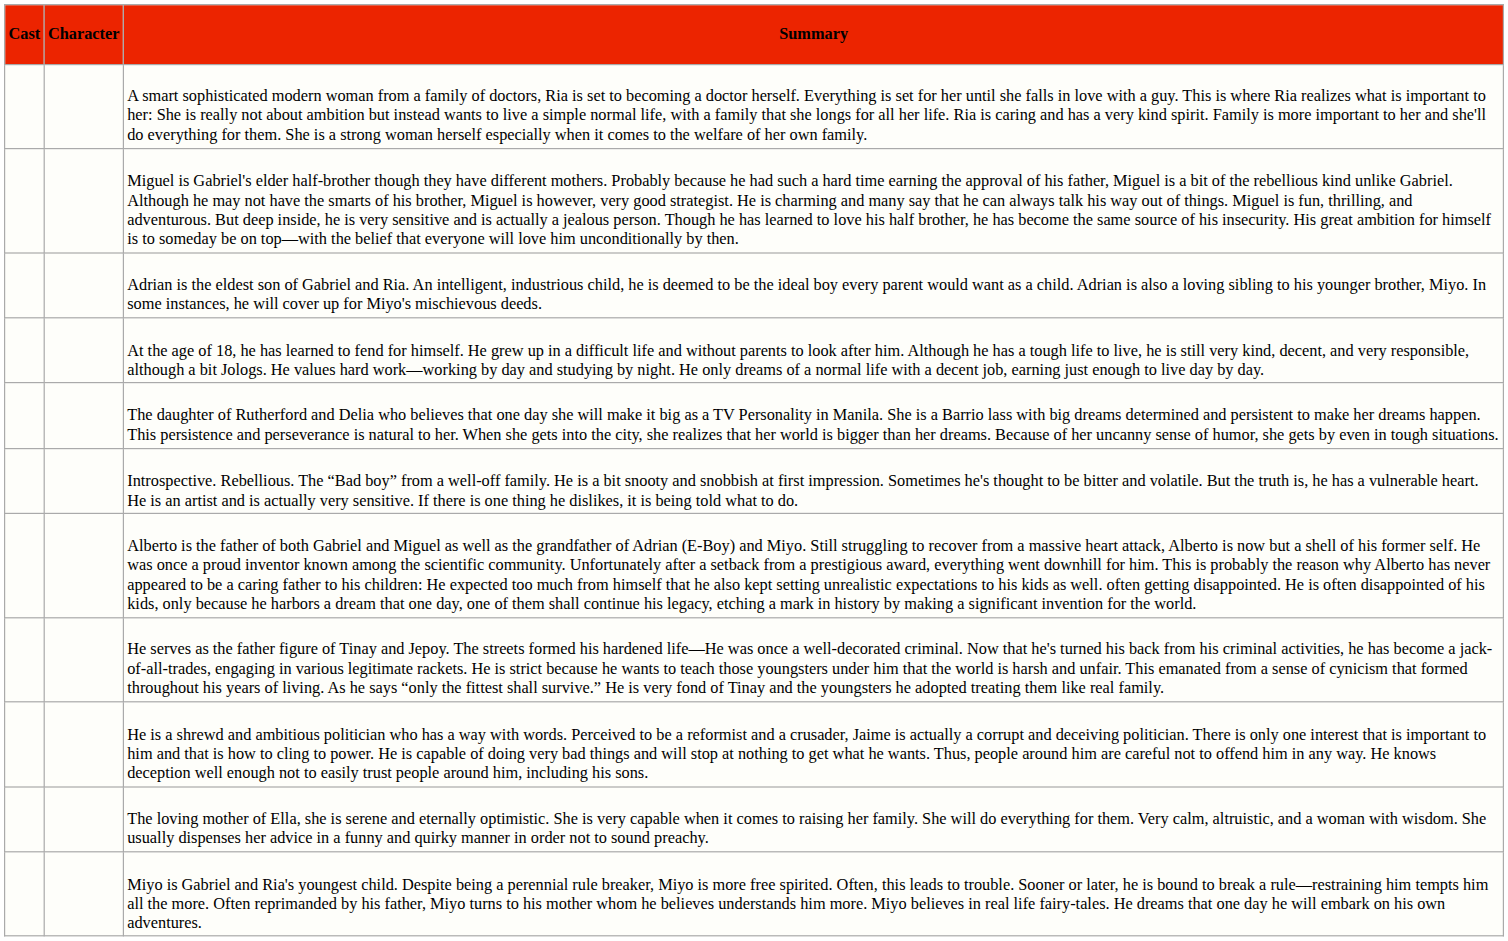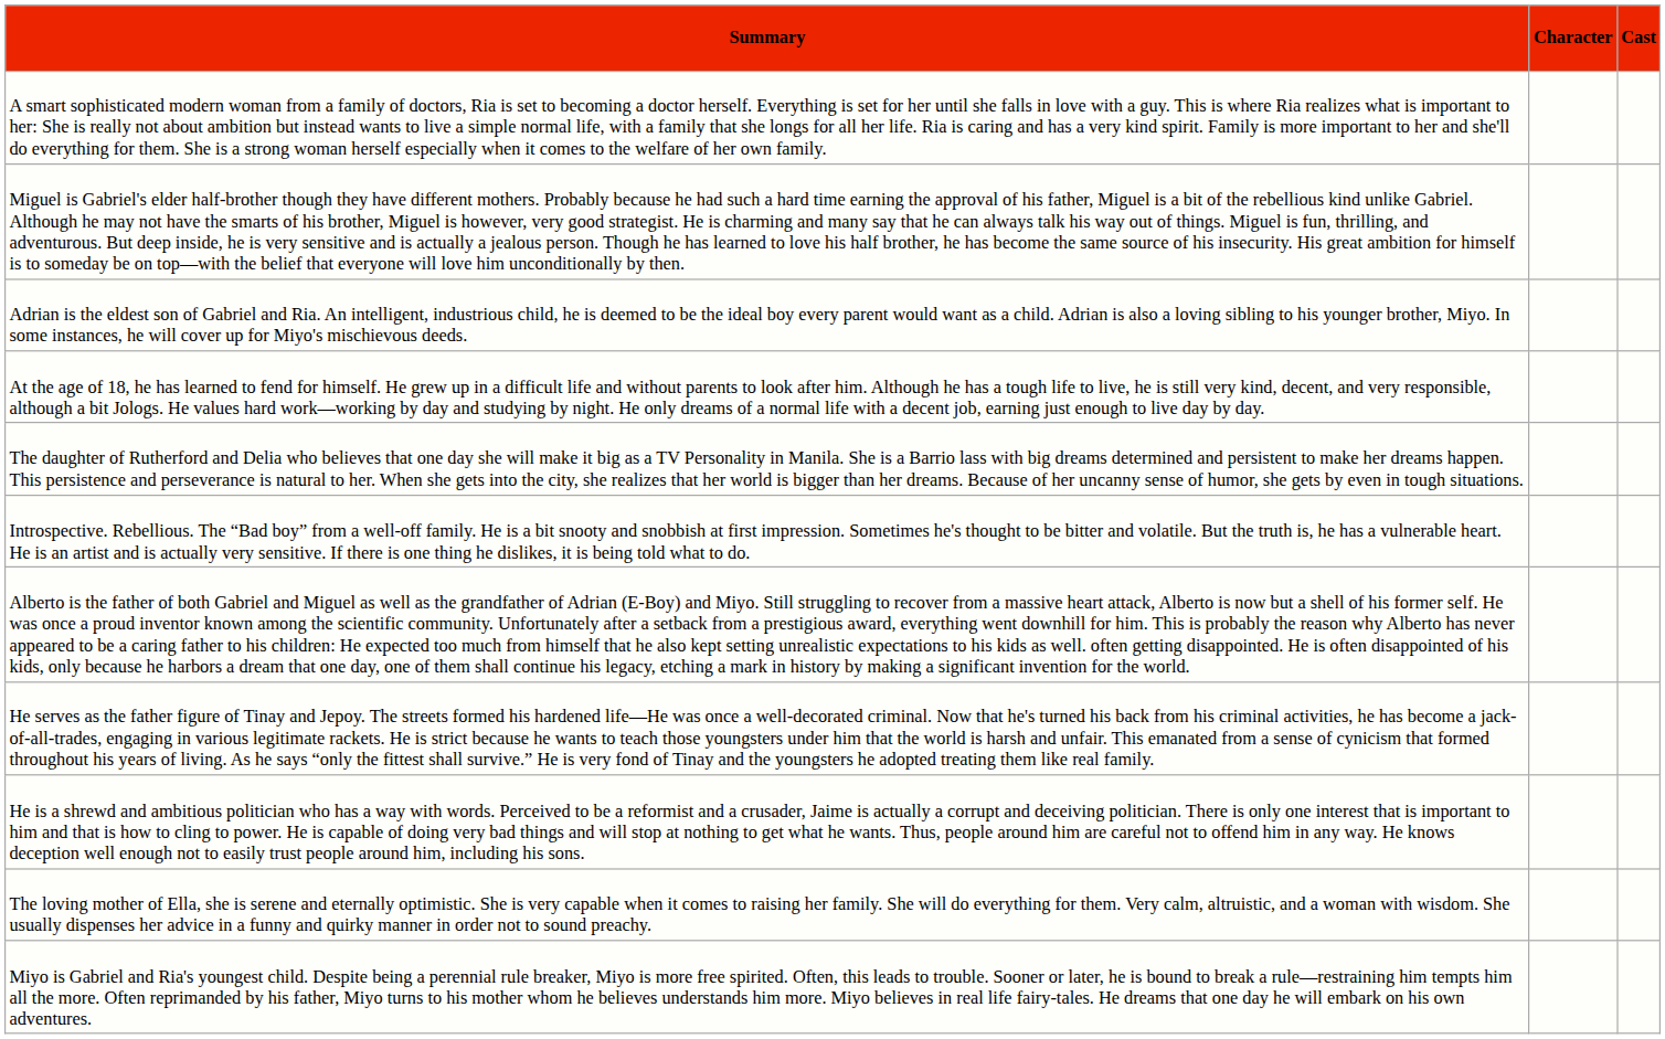columns swapped: Cast <-> Summary
